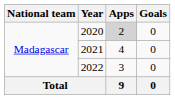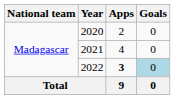2020 | Apps: lightgrey background -> no background
2022 | Apps: normal -> bold
2022 | Goals: no background -> lightblue background
